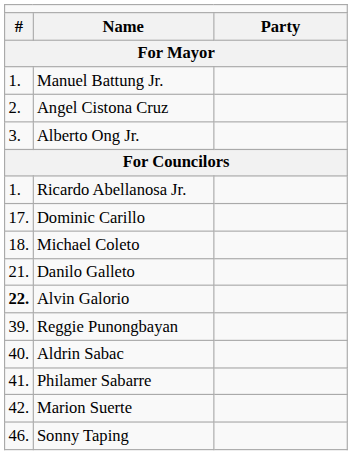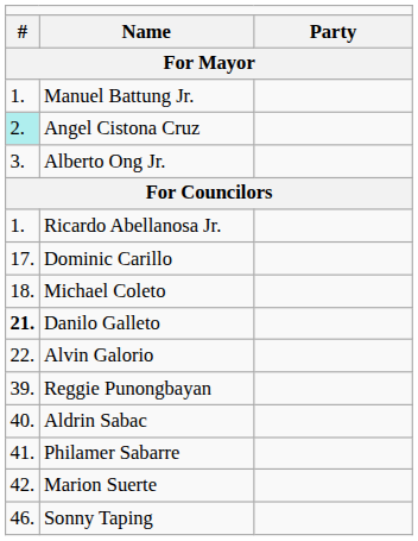Angel Cistona Cruz | column 1: no background -> paleturquoise background
Danilo Galleto | column 1: normal -> bold
Alvin Galorio | column 1: bold -> normal
